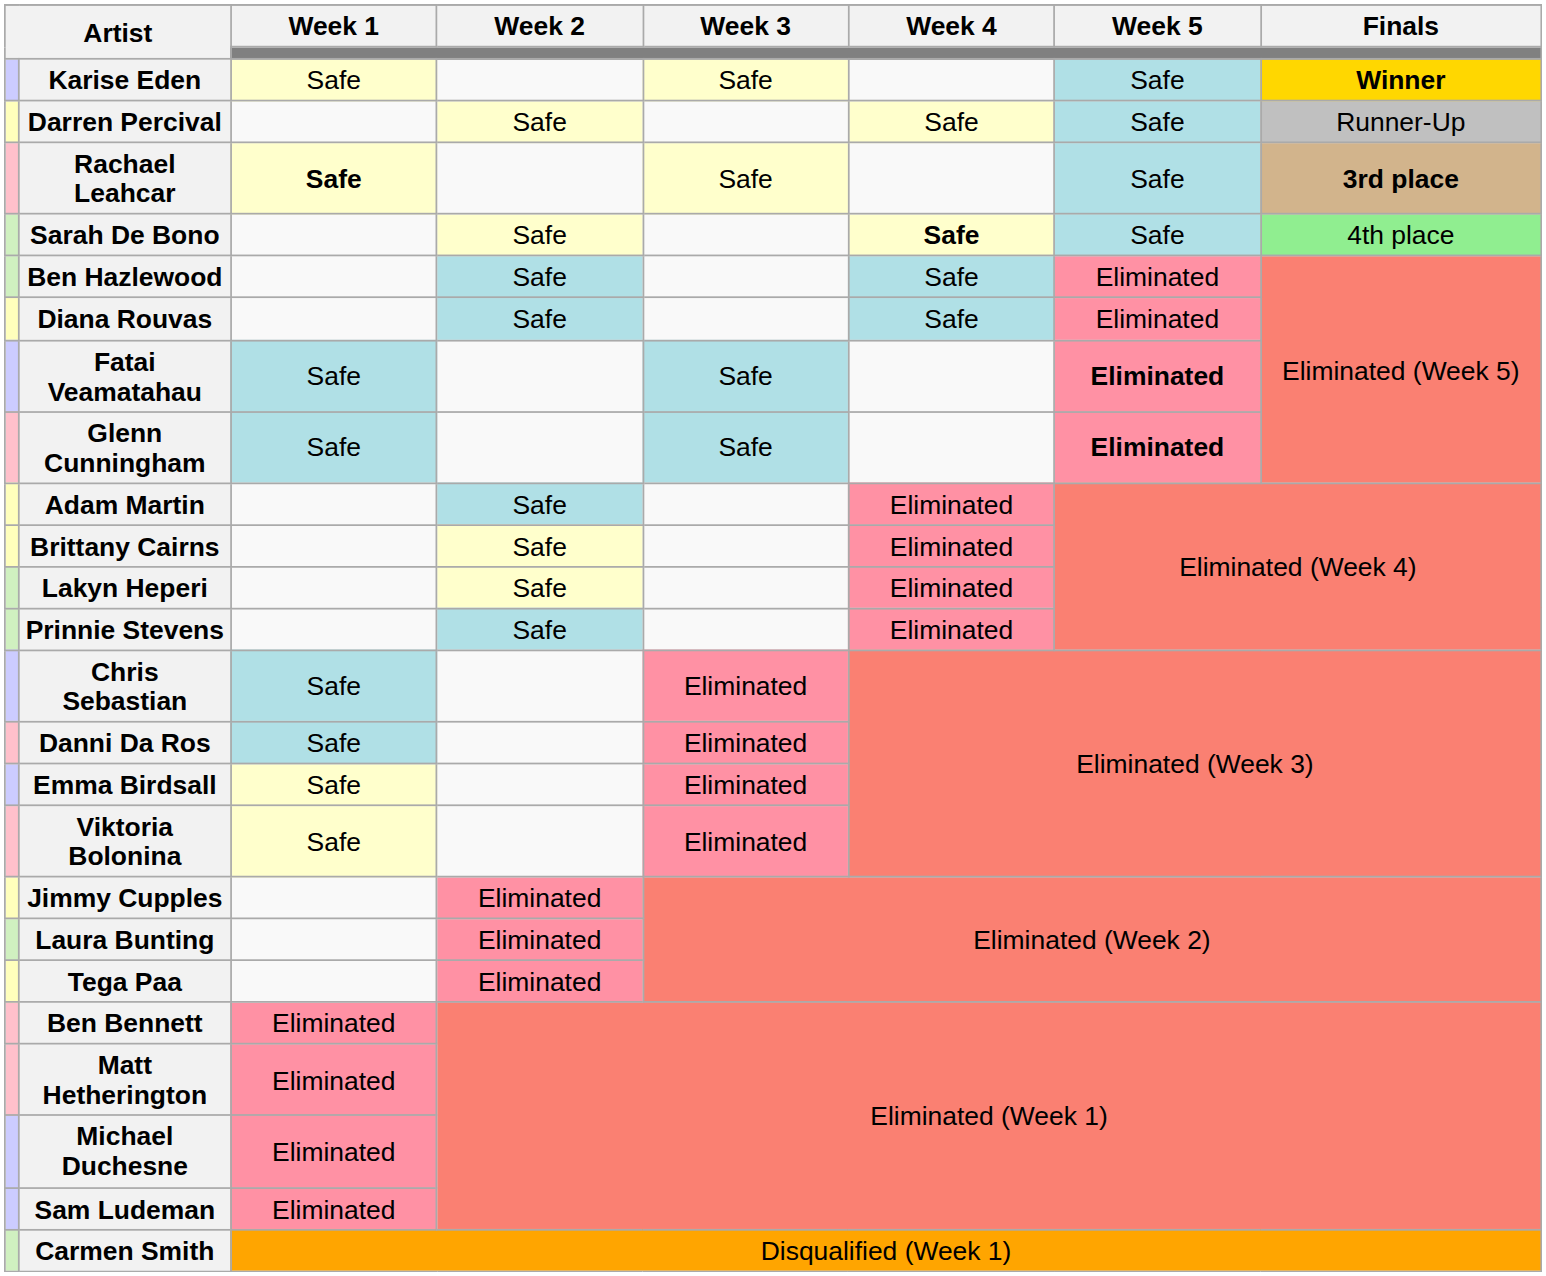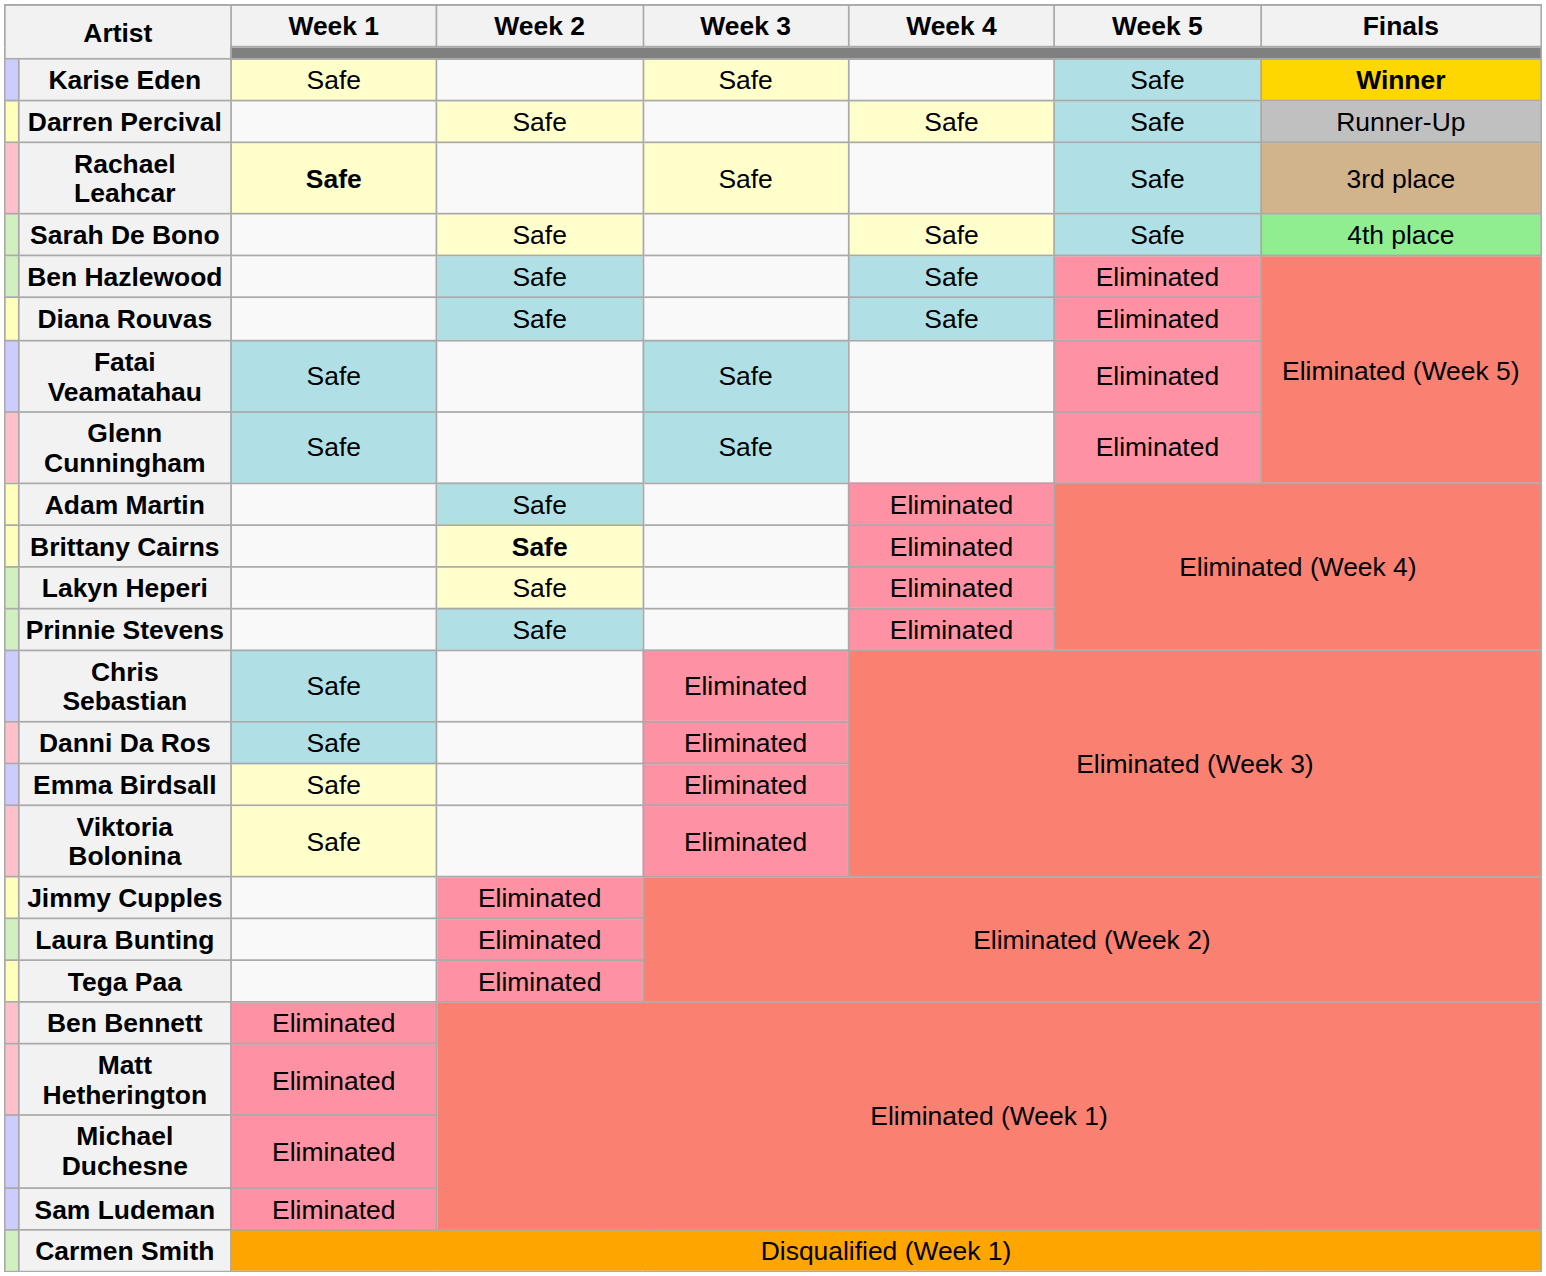Rachael Leahcar | Finals: bold -> normal
Sarah De Bono | Week 4: bold -> normal
Fatai Veamatahau | Week 5: bold -> normal
Glenn Cunningham | Week 5: bold -> normal
Brittany Cairns | Week 2: normal -> bold
